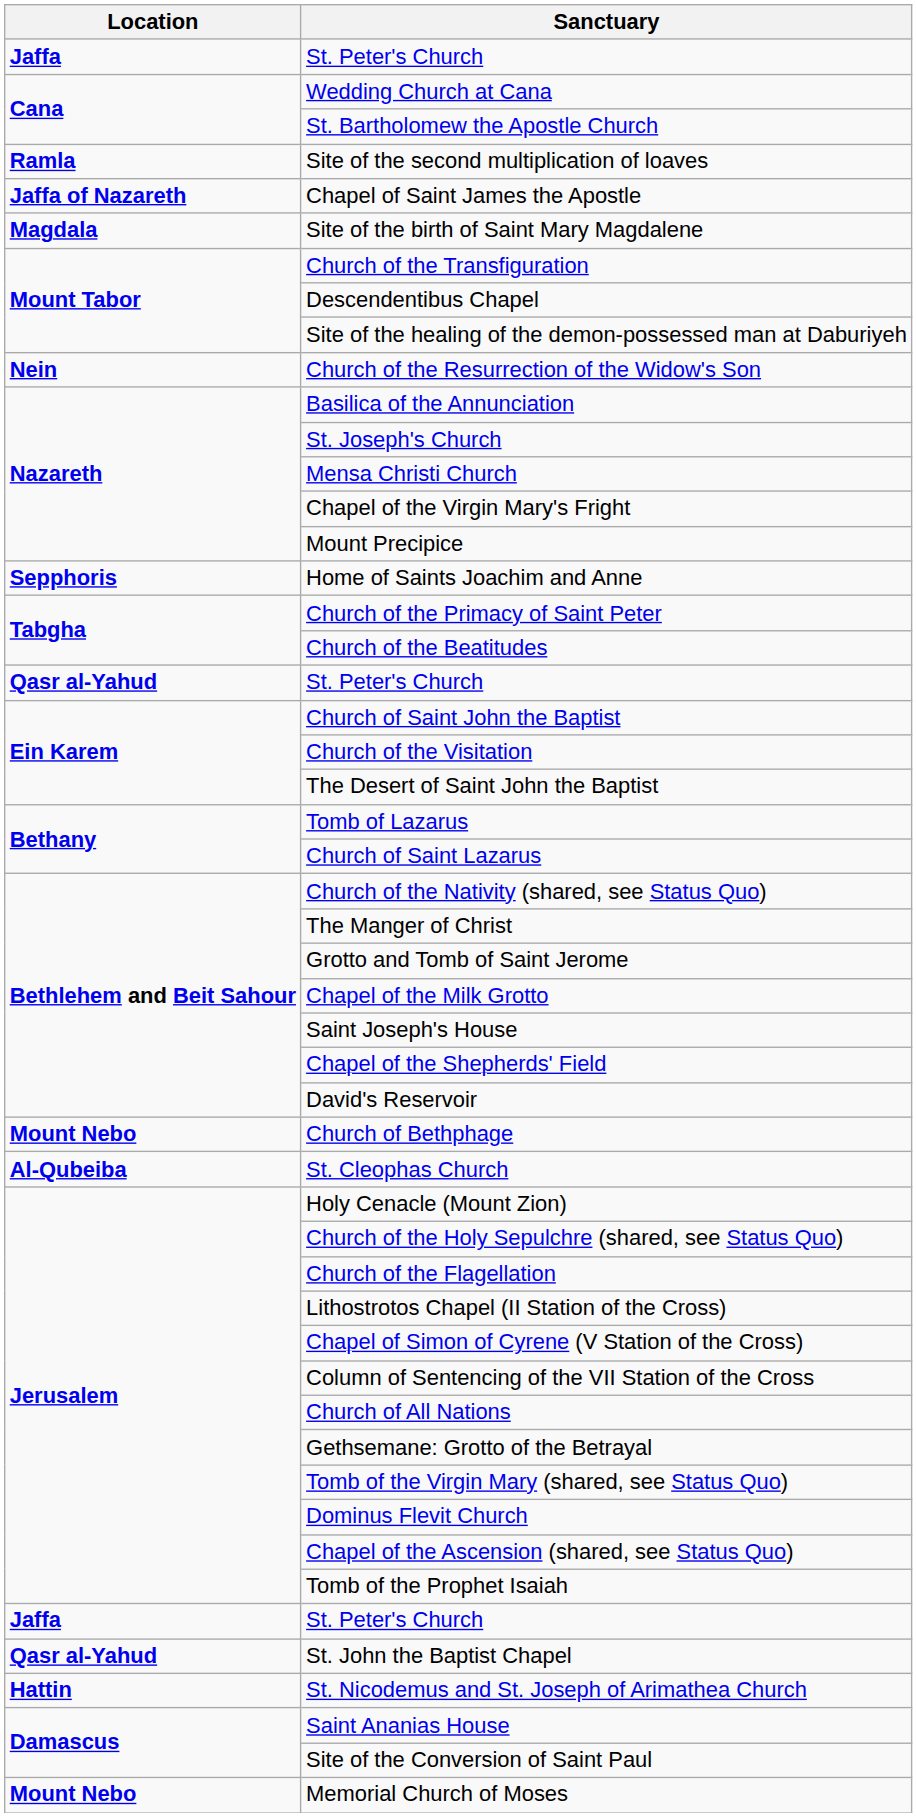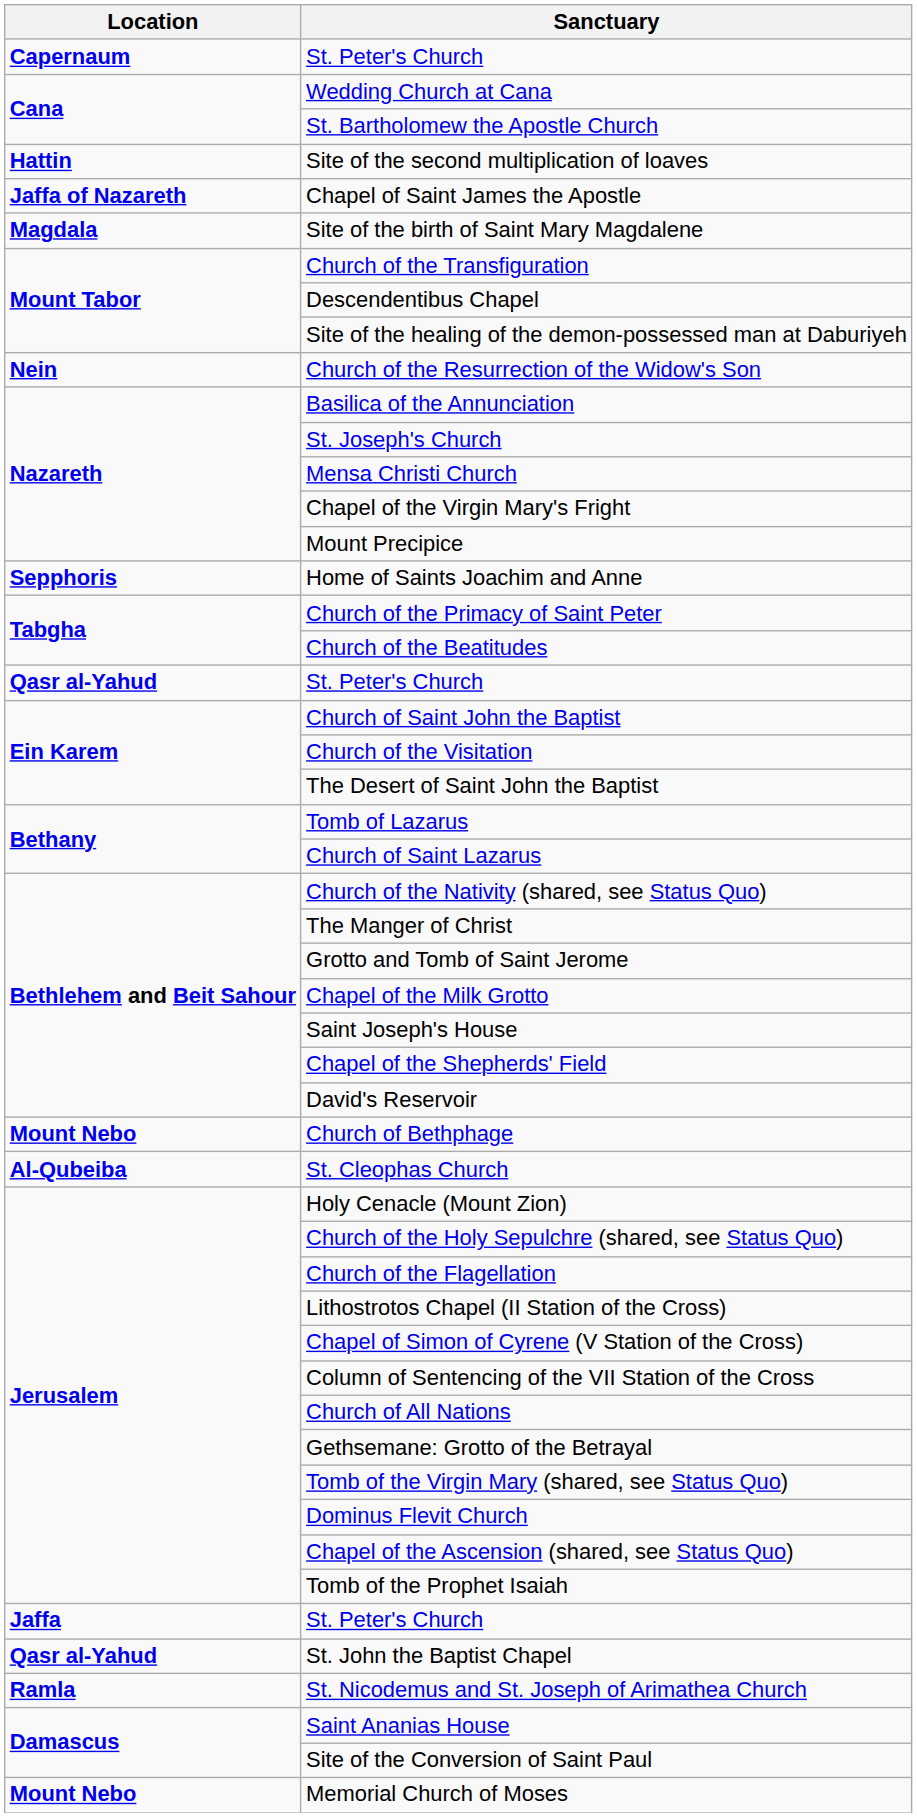row 2 | Location: Jaffa -> Capernaum
row 5 | Location: Ramla -> Hattin
row 49 | Location: Hattin -> Ramla
